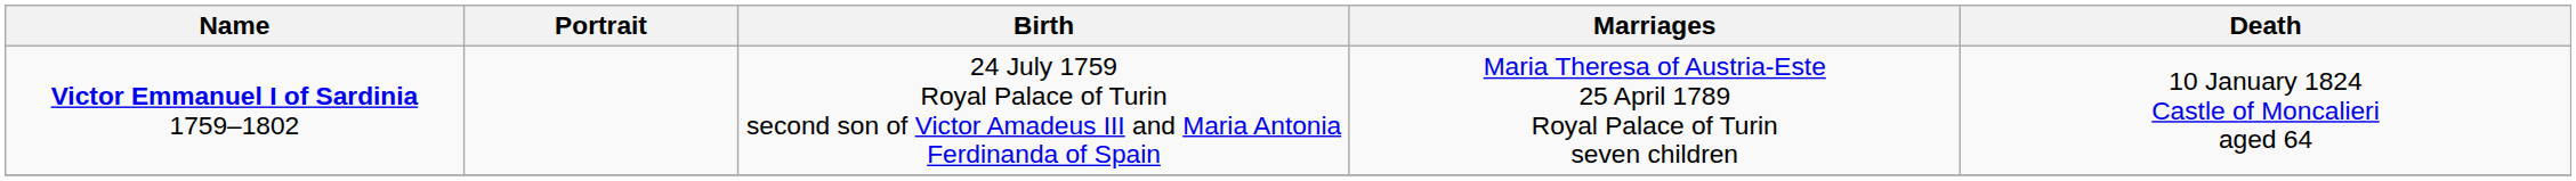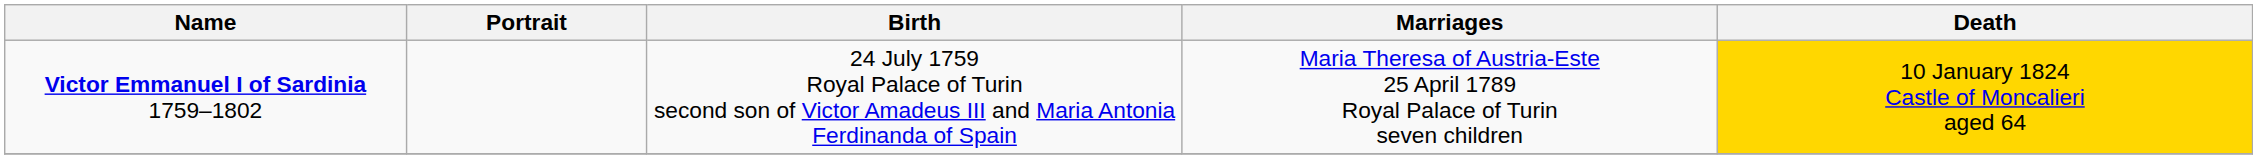Victor Emmanuel I of Sardinia 1759–1802 | Death: no background -> gold background
